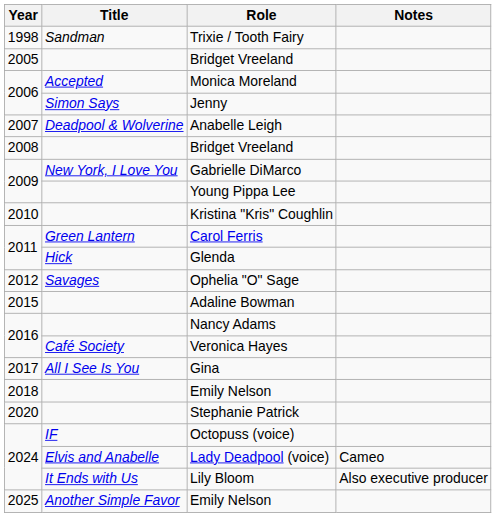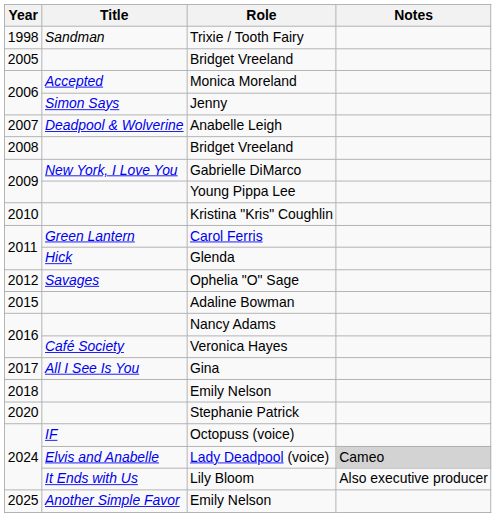Lady Deadpool (voice) | Notes: no background -> lightgrey background
